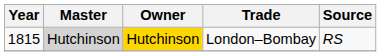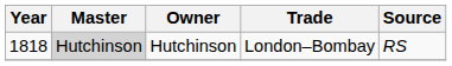row 2 | Year: 1815 -> 1818
row 2 | Owner: gold background -> no background
